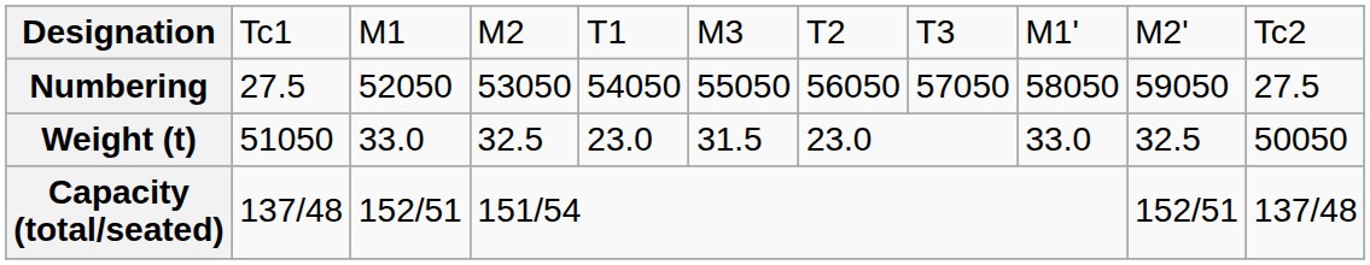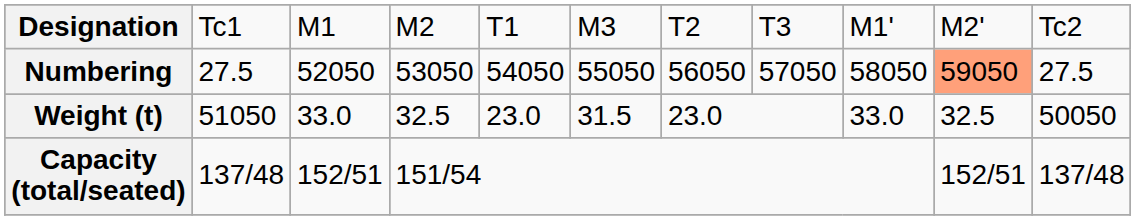Numbering | column 10: no background -> lightsalmon background
